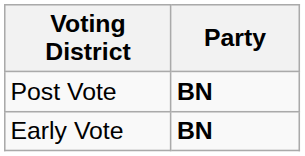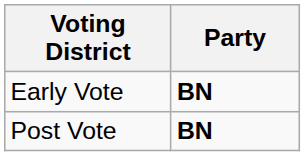rows swapped: Post Vote <-> Early Vote
